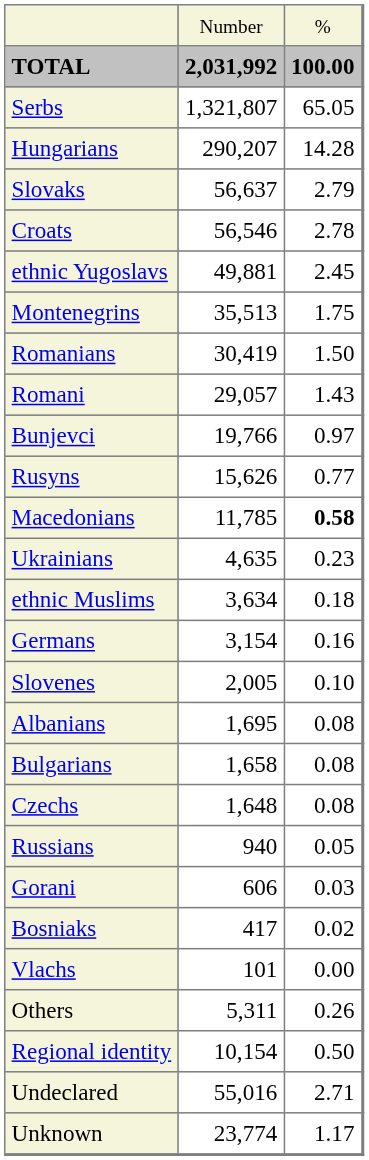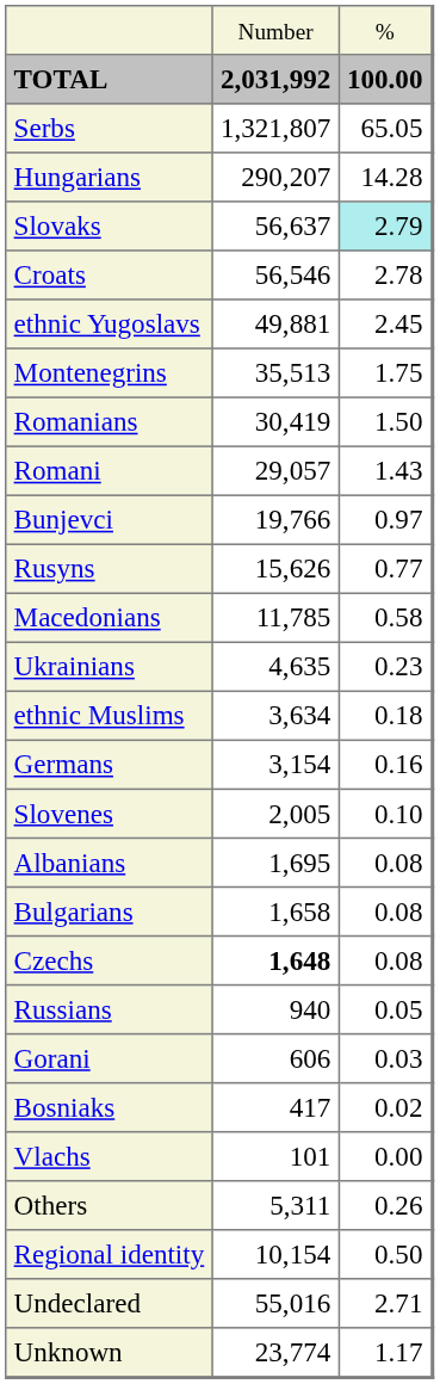Slovaks | column 3: no background -> paleturquoise background
Macedonians | column 3: bold -> normal
Czechs | column 2: normal -> bold
